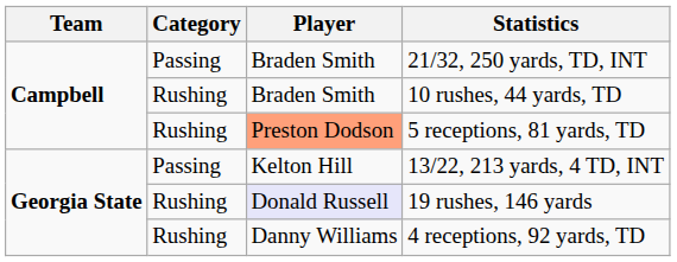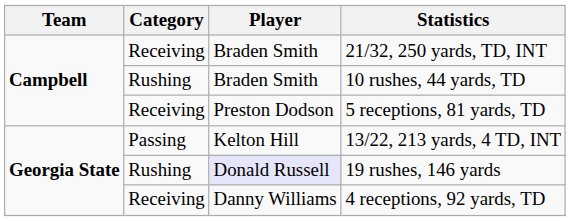21/32, 250 yards, TD, INT | Category: Passing -> Receiving
5 receptions, 81 yards, TD | Category: Rushing -> Receiving
5 receptions, 81 yards, TD | Player: lightsalmon background -> no background
4 receptions, 92 yards, TD | Category: Rushing -> Receiving
